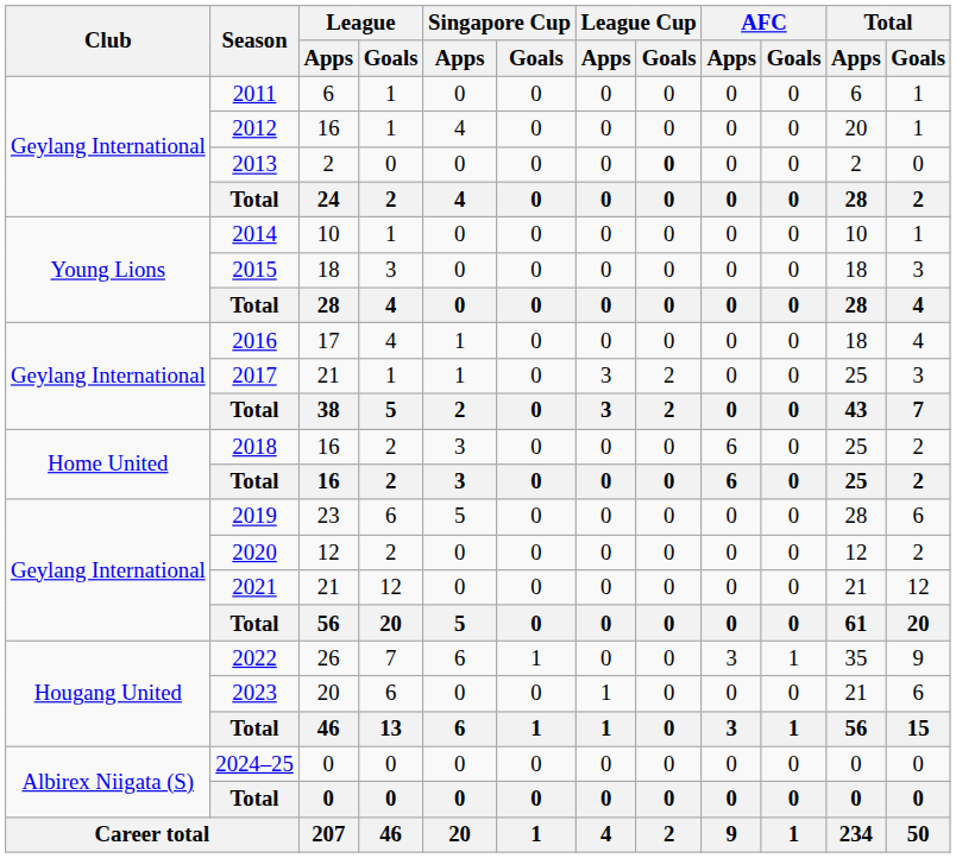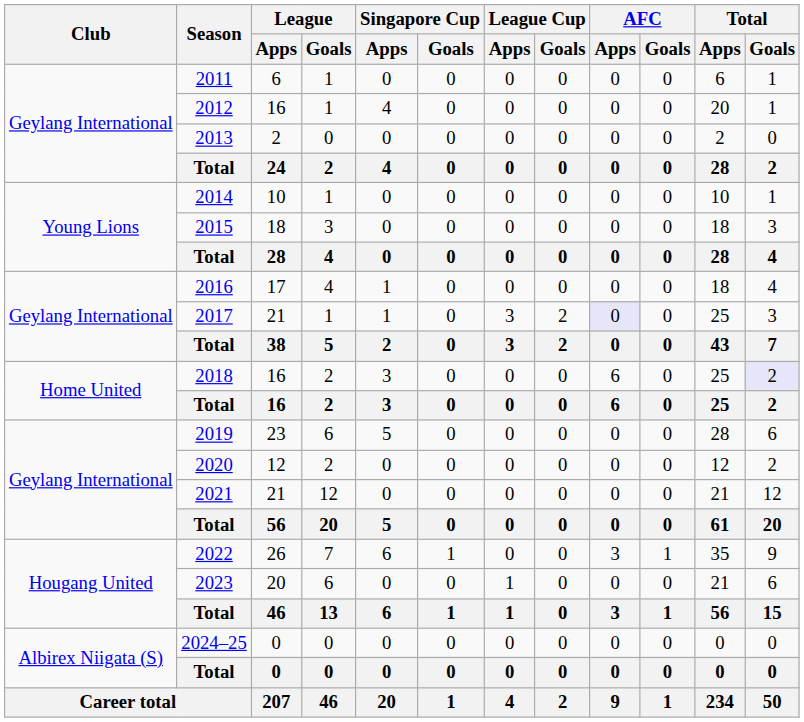2013 | League Cup / Goals: bold -> normal
2017 | AFC / Apps: no background -> lavender background
2018 | Total / Goals: no background -> lavender background
